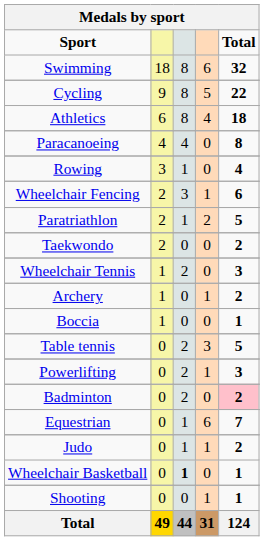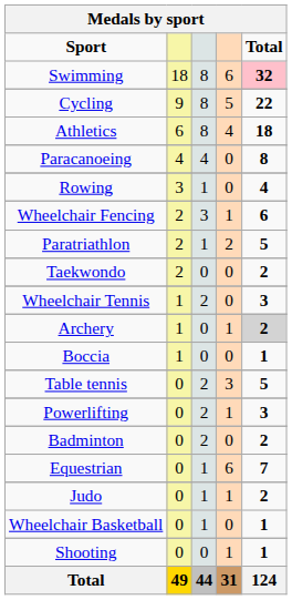Swimming | Total: no background -> pink background
Archery | Total: no background -> lightgrey background
Badminton | Total: pink background -> no background
Wheelchair Basketball | column 3: bold -> normal
